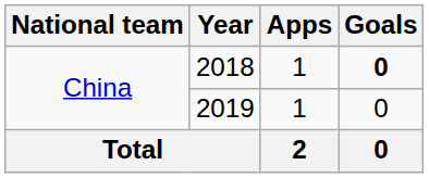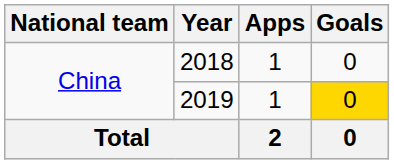2018 | Goals: bold -> normal
2019 | Goals: no background -> gold background
